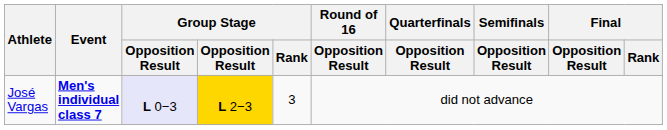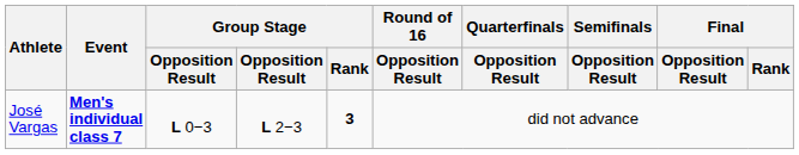José Vargas | column 3: lavender background -> no background
José Vargas | column 4: gold background -> no background
José Vargas | Group Stage / Rank: normal -> bold
